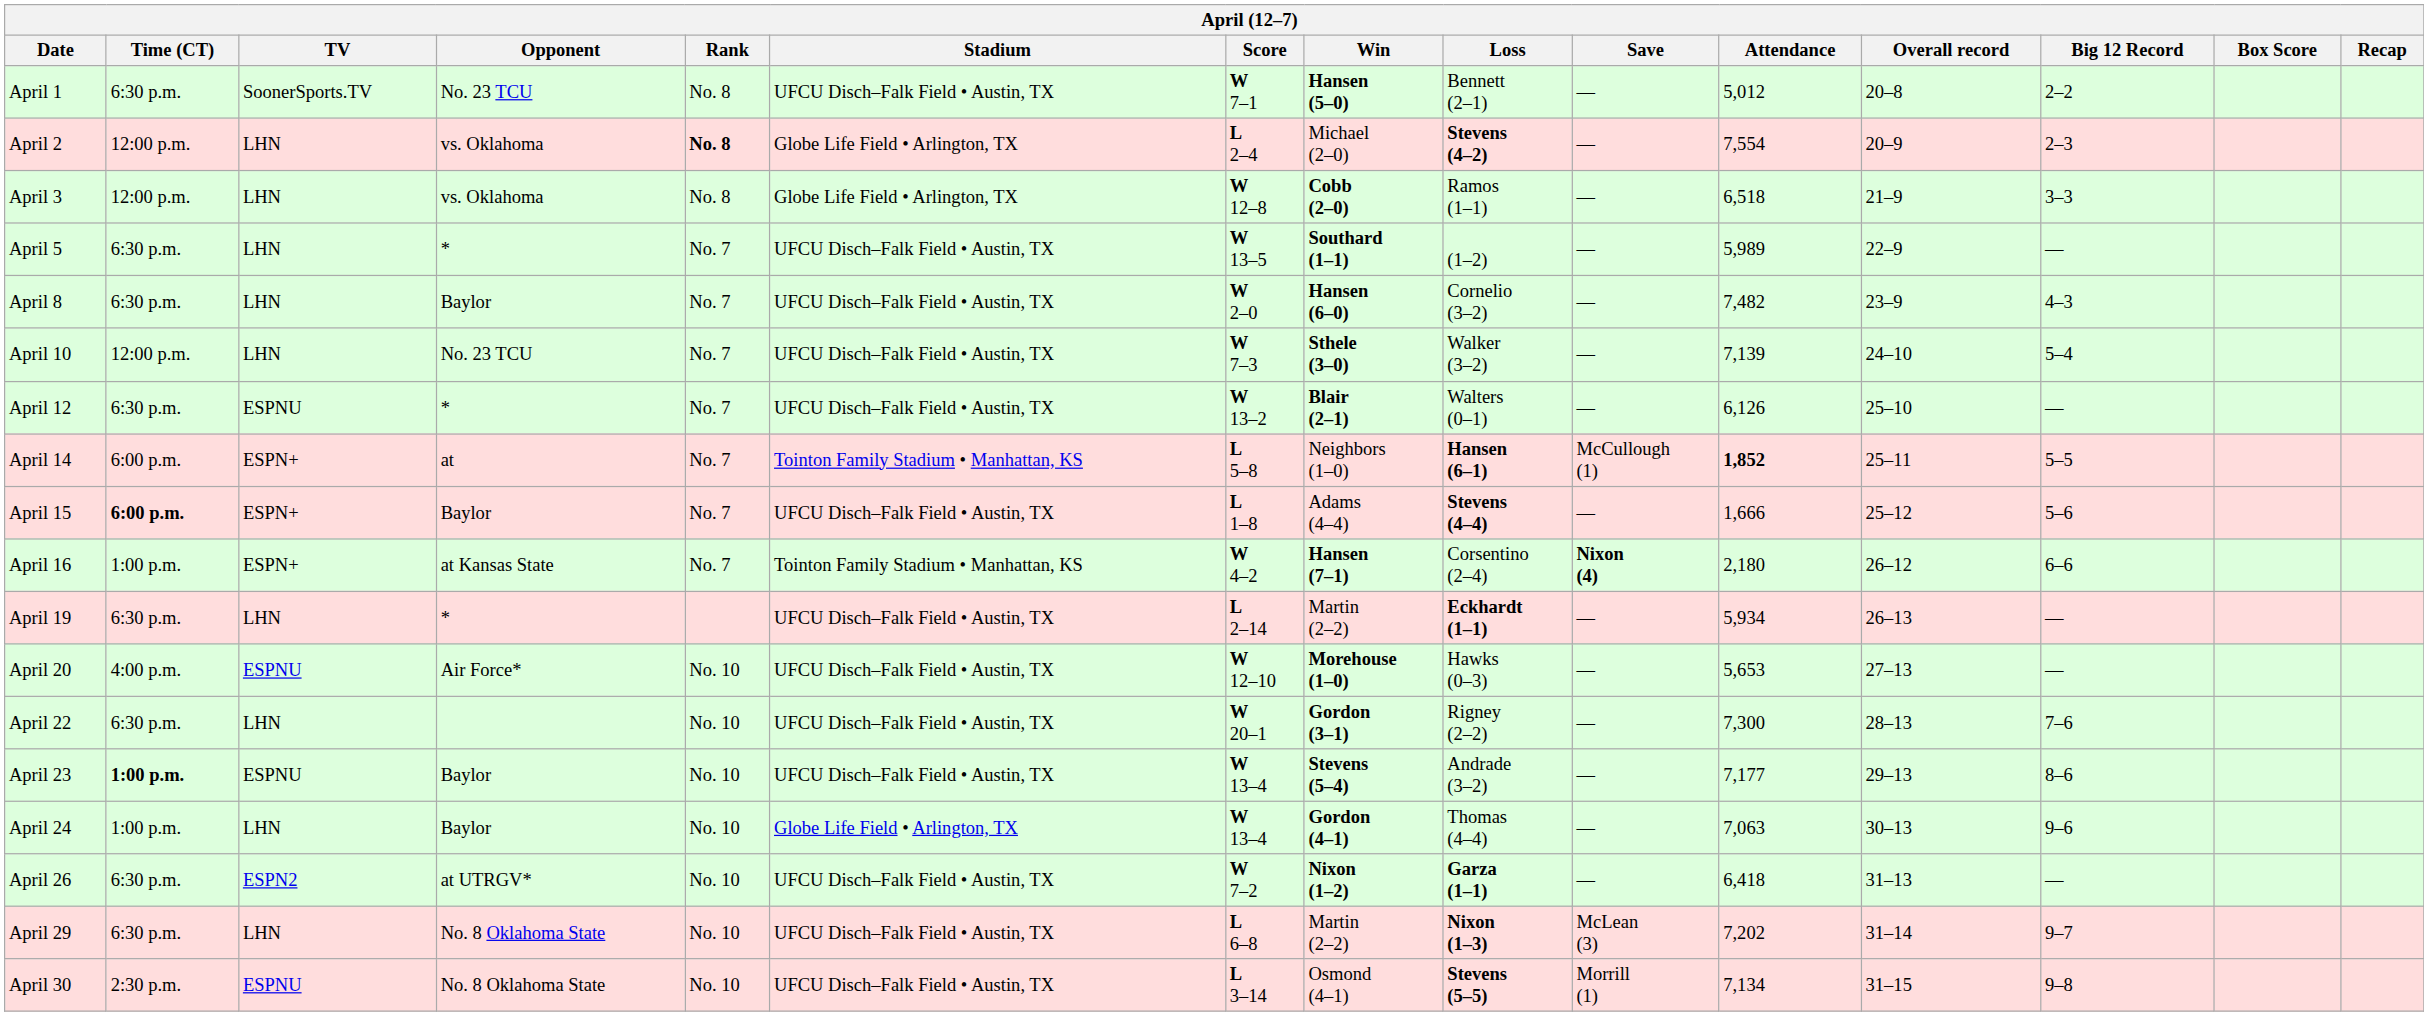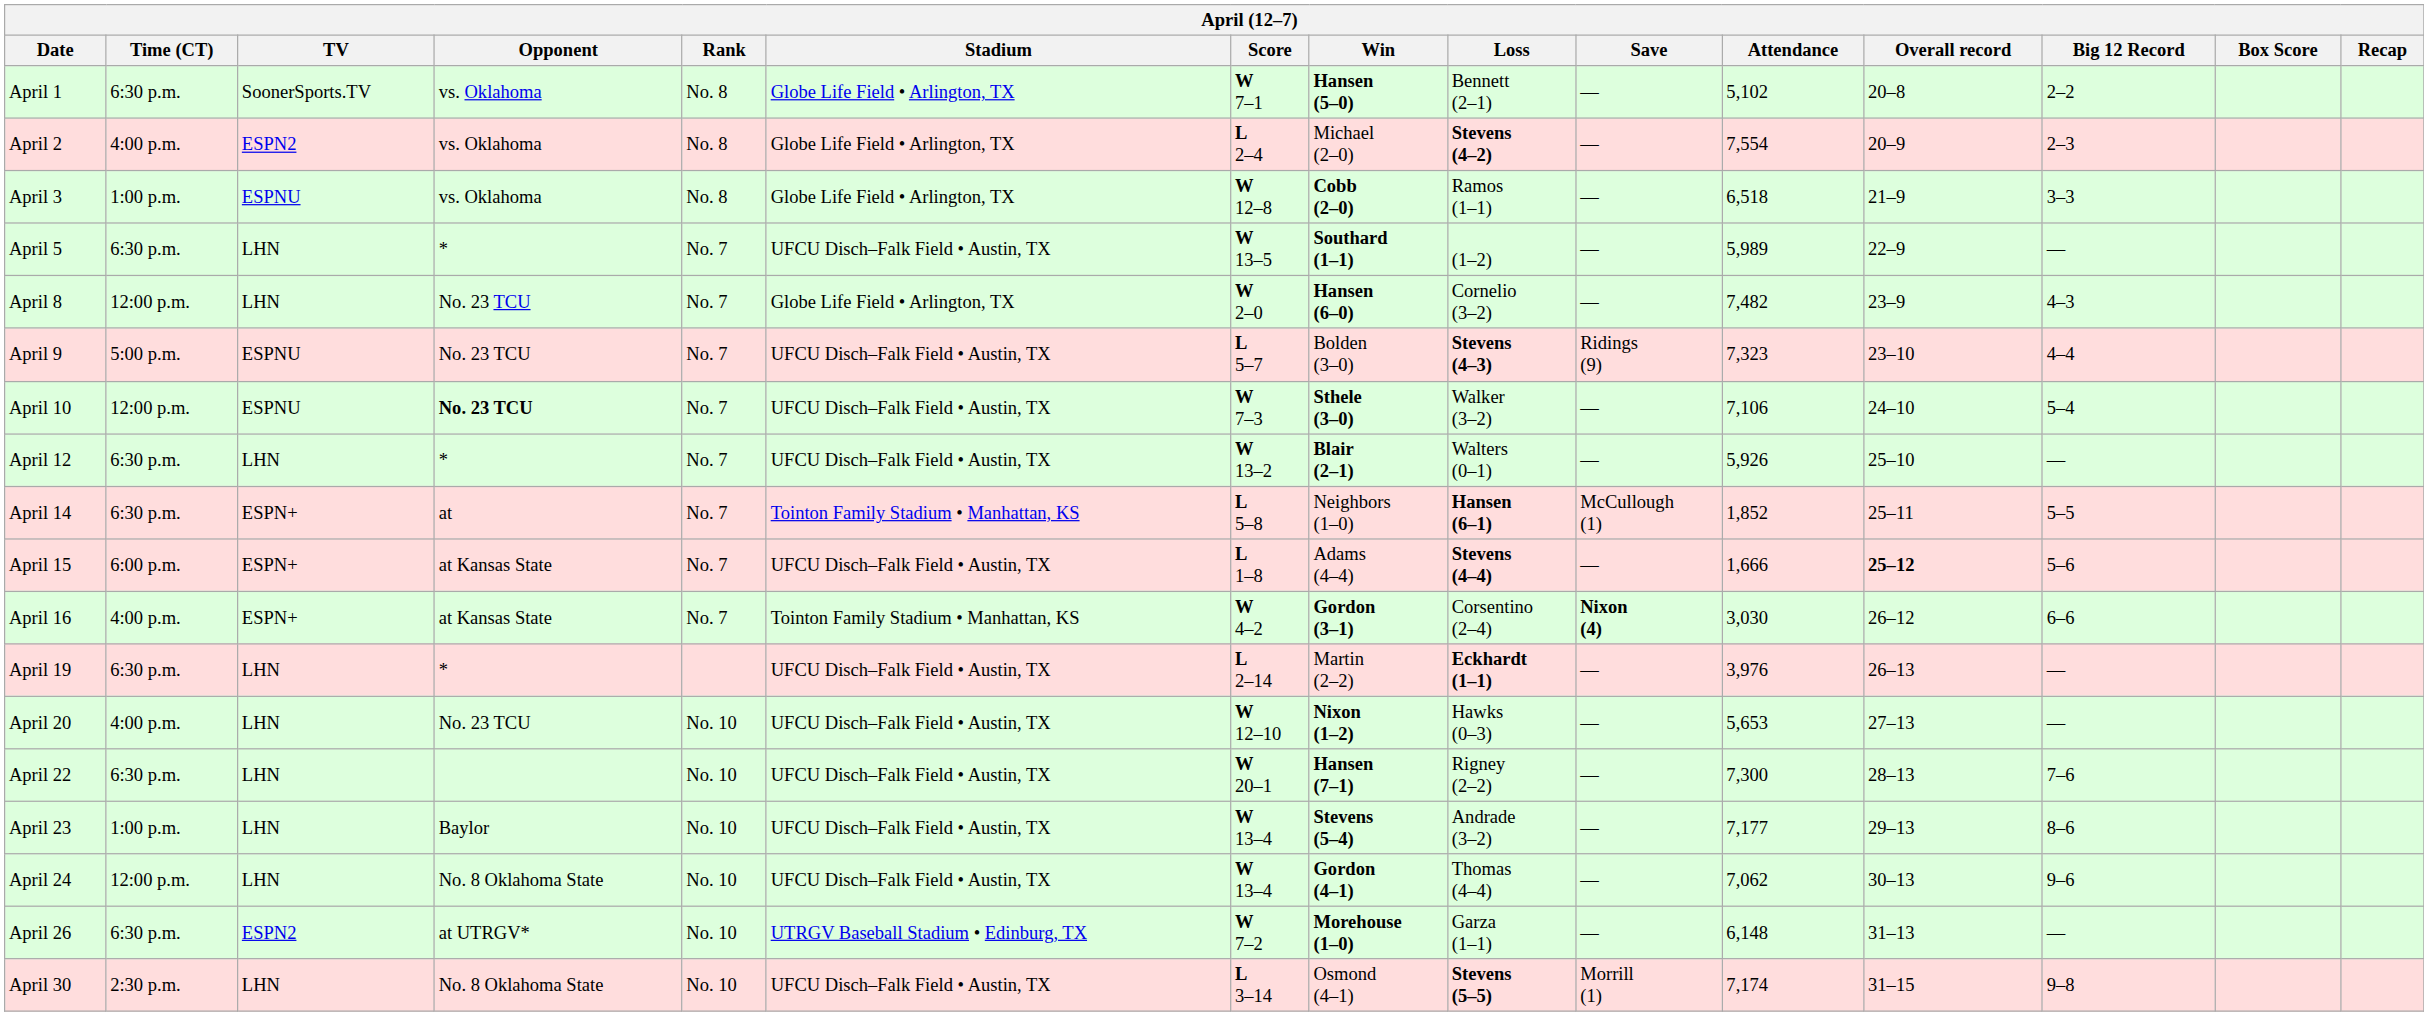April 1 | Opponent: No. 23 TCU -> vs. Oklahoma
April 1 | Stadium: UFCU Disch–Falk Field • Austin, TX -> Globe Life Field • Arlington, TX
April 1 | Attendance: 5,012 -> 5,102
April 2 | Time (CT): 12:00 p.m. -> 4:00 p.m.
April 2 | TV: LHN -> ESPN2
April 2 | Rank: bold -> normal
April 3 | Time (CT): 12:00 p.m. -> 1:00 p.m.
April 3 | TV: LHN -> ESPNU
April 8 | Time (CT): 6:30 p.m. -> 12:00 p.m.
April 8 | Opponent: Baylor -> No. 23 TCU
April 8 | Stadium: UFCU Disch–Falk Field • Austin, TX -> Globe Life Field • Arlington, TX
+ row: April 9 | 5:00 p.m. | ESPNU | No. 23 TCU | No. 7 | UFCU Disch–Falk Field • Austin, TX | L 5–7 | Bolden (3–0) | Stevens (4–3) | Ridings (9) | 7,323 | 23–10 | 4–4
April 10 | TV: LHN -> ESPNU
April 10 | Opponent: normal -> bold
April 10 | Attendance: 7,139 -> 7,106
April 12 | TV: ESPNU -> LHN
April 12 | Attendance: 6,126 -> 5,926
April 14 | Time (CT): 6:00 p.m. -> 6:30 p.m.
April 14 | Attendance: bold -> normal
April 15 | Time (CT): bold -> normal
April 15 | Opponent: Baylor -> at Kansas State
April 15 | Overall record: normal -> bold
April 16 | Time (CT): 1:00 p.m. -> 4:00 p.m.
April 16 | Win: Hansen (7–1) -> Gordon (3–1)
April 16 | Attendance: 2,180 -> 3,030
April 19 | Attendance: 5,934 -> 3,976
April 20 | TV: ESPNU -> LHN
April 20 | Opponent: Air Force* -> No. 23 TCU
April 20 | Win: Morehouse (1–0) -> Nixon (1–2)
April 22 | Win: Gordon (3–1) -> Hansen (7–1)
April 23 | Time (CT): bold -> normal
April 23 | TV: ESPNU -> LHN
April 24 | Time (CT): 1:00 p.m. -> 12:00 p.m.
April 24 | Opponent: Baylor -> No. 8 Oklahoma State
April 24 | Stadium: Globe Life Field • Arlington, TX -> UFCU Disch–Falk Field • Austin, TX
April 24 | Attendance: 7,063 -> 7,062
April 26 | Stadium: UFCU Disch–Falk Field • Austin, TX -> UTRGV Baseball Stadium • Edinburg, TX
April 26 | Win: Nixon (1–2) -> Morehouse (1–0)
April 26 | Loss: bold -> normal
April 26 | Attendance: 6,418 -> 6,148
- row: April 29 | 6:30 p.m. | LHN | No. 8 Oklahoma State | No. 10 | UFCU Disch–Falk Field • Austin, TX | L 6–8 | Martin (2–2) | Nixon (1–3) | McLean (3) | 7,202 | 31–14 | 9–7
April 30 | TV: ESPNU -> LHN
April 30 | Attendance: 7,134 -> 7,174
